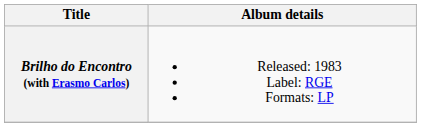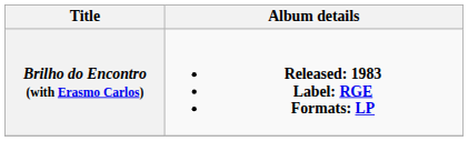Brilho do Encontro (with Erasmo Carlos) | Album details: normal -> bold
